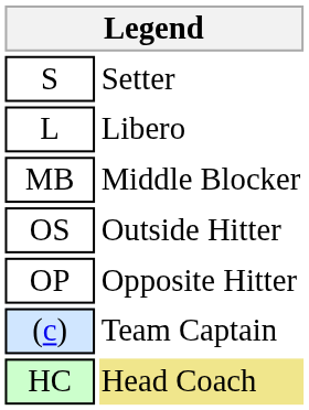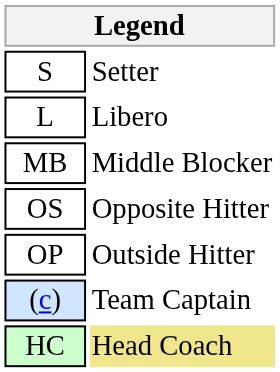OS | column 2: Outside Hitter -> Opposite Hitter
OP | column 2: Opposite Hitter -> Outside Hitter
